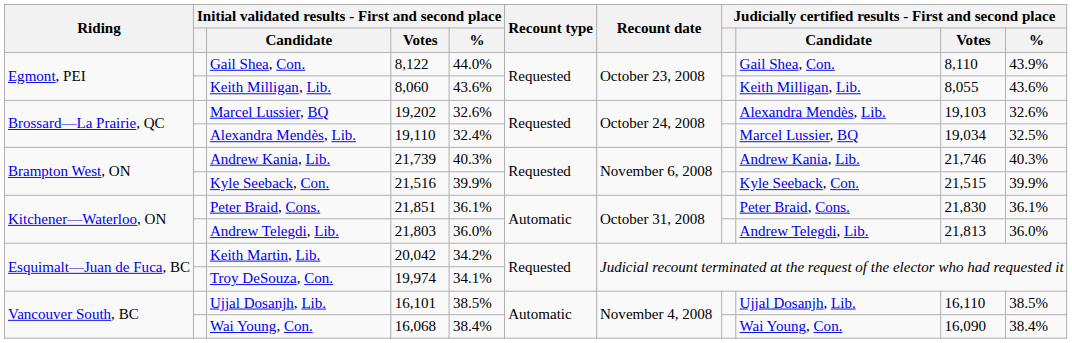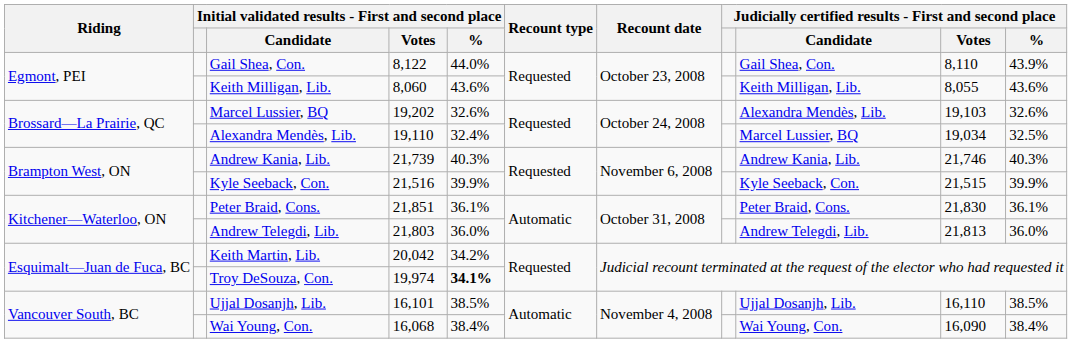Troy DeSouza, Con. | Initial validated results - First and second place / %: normal -> bold
